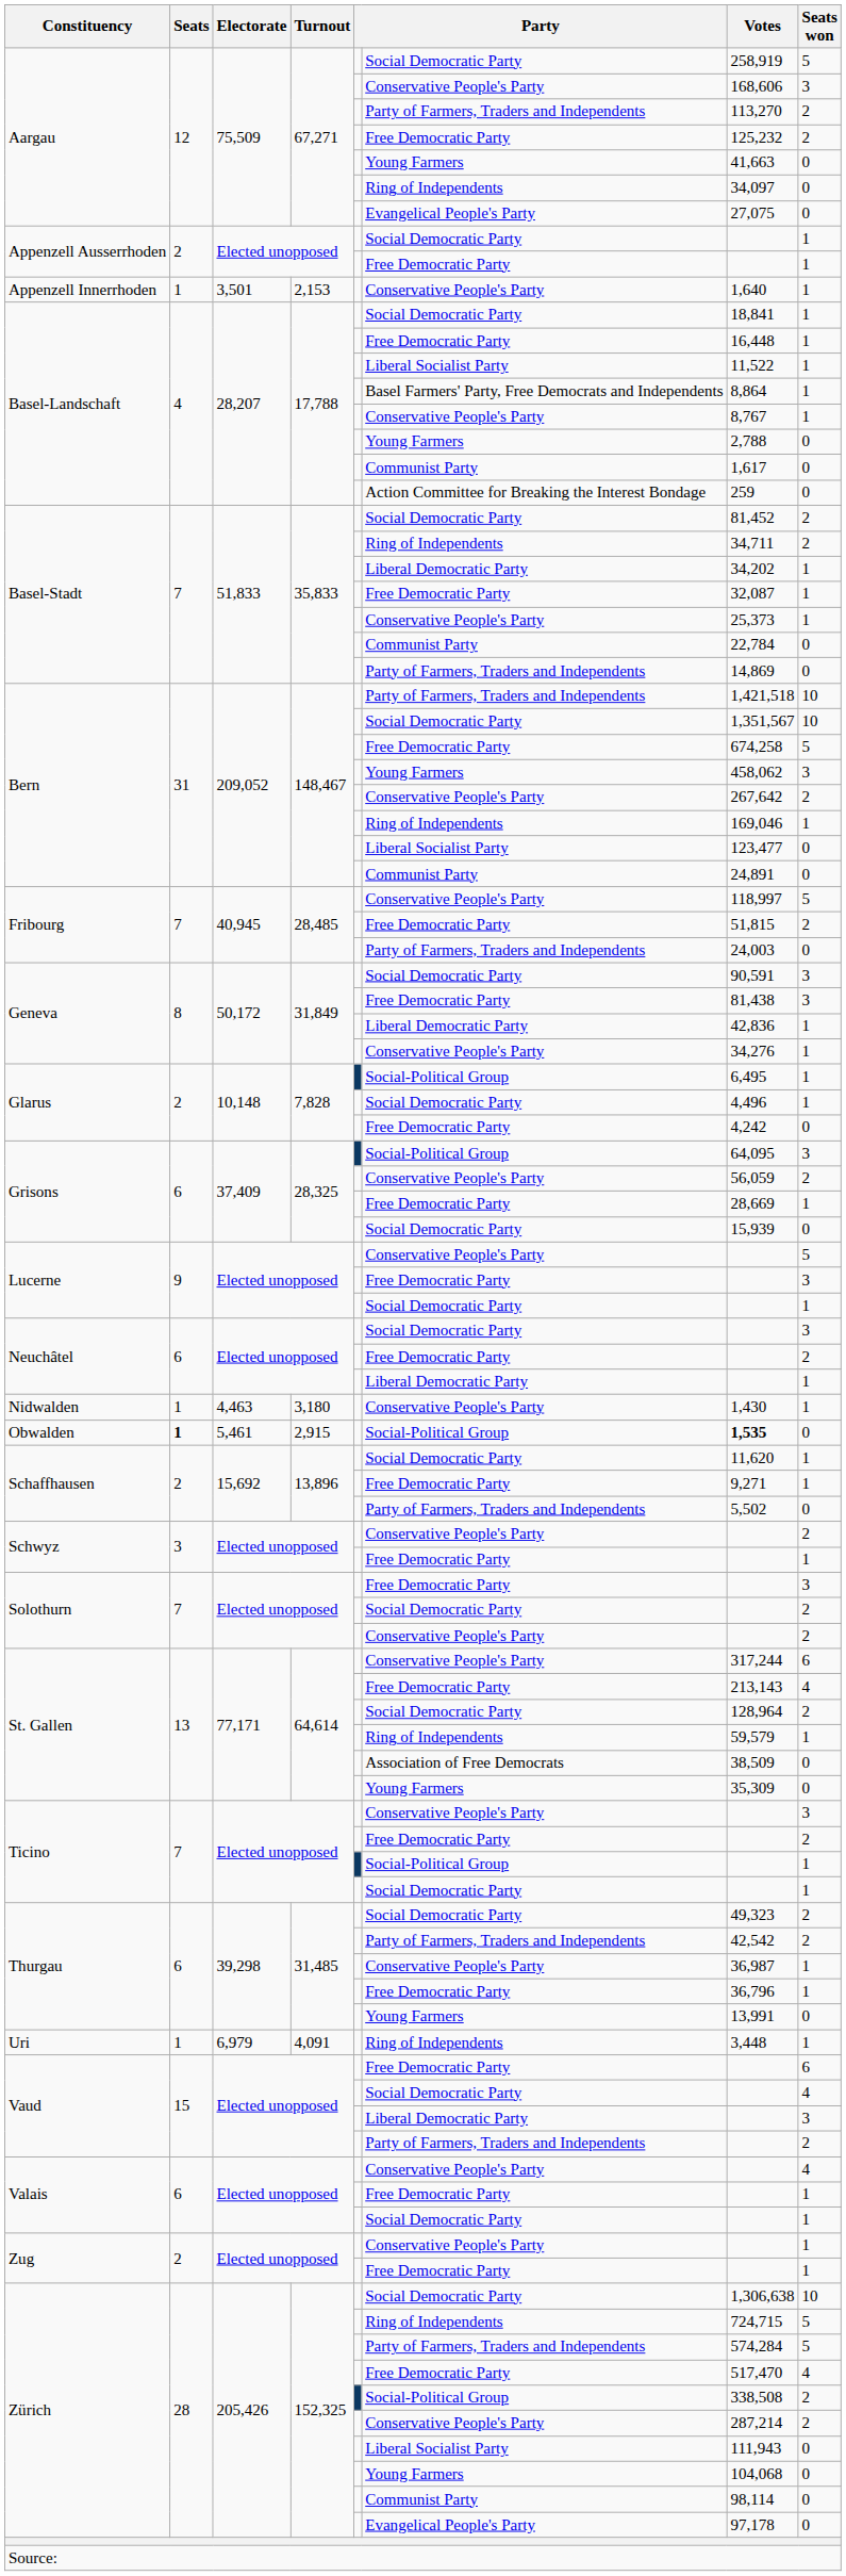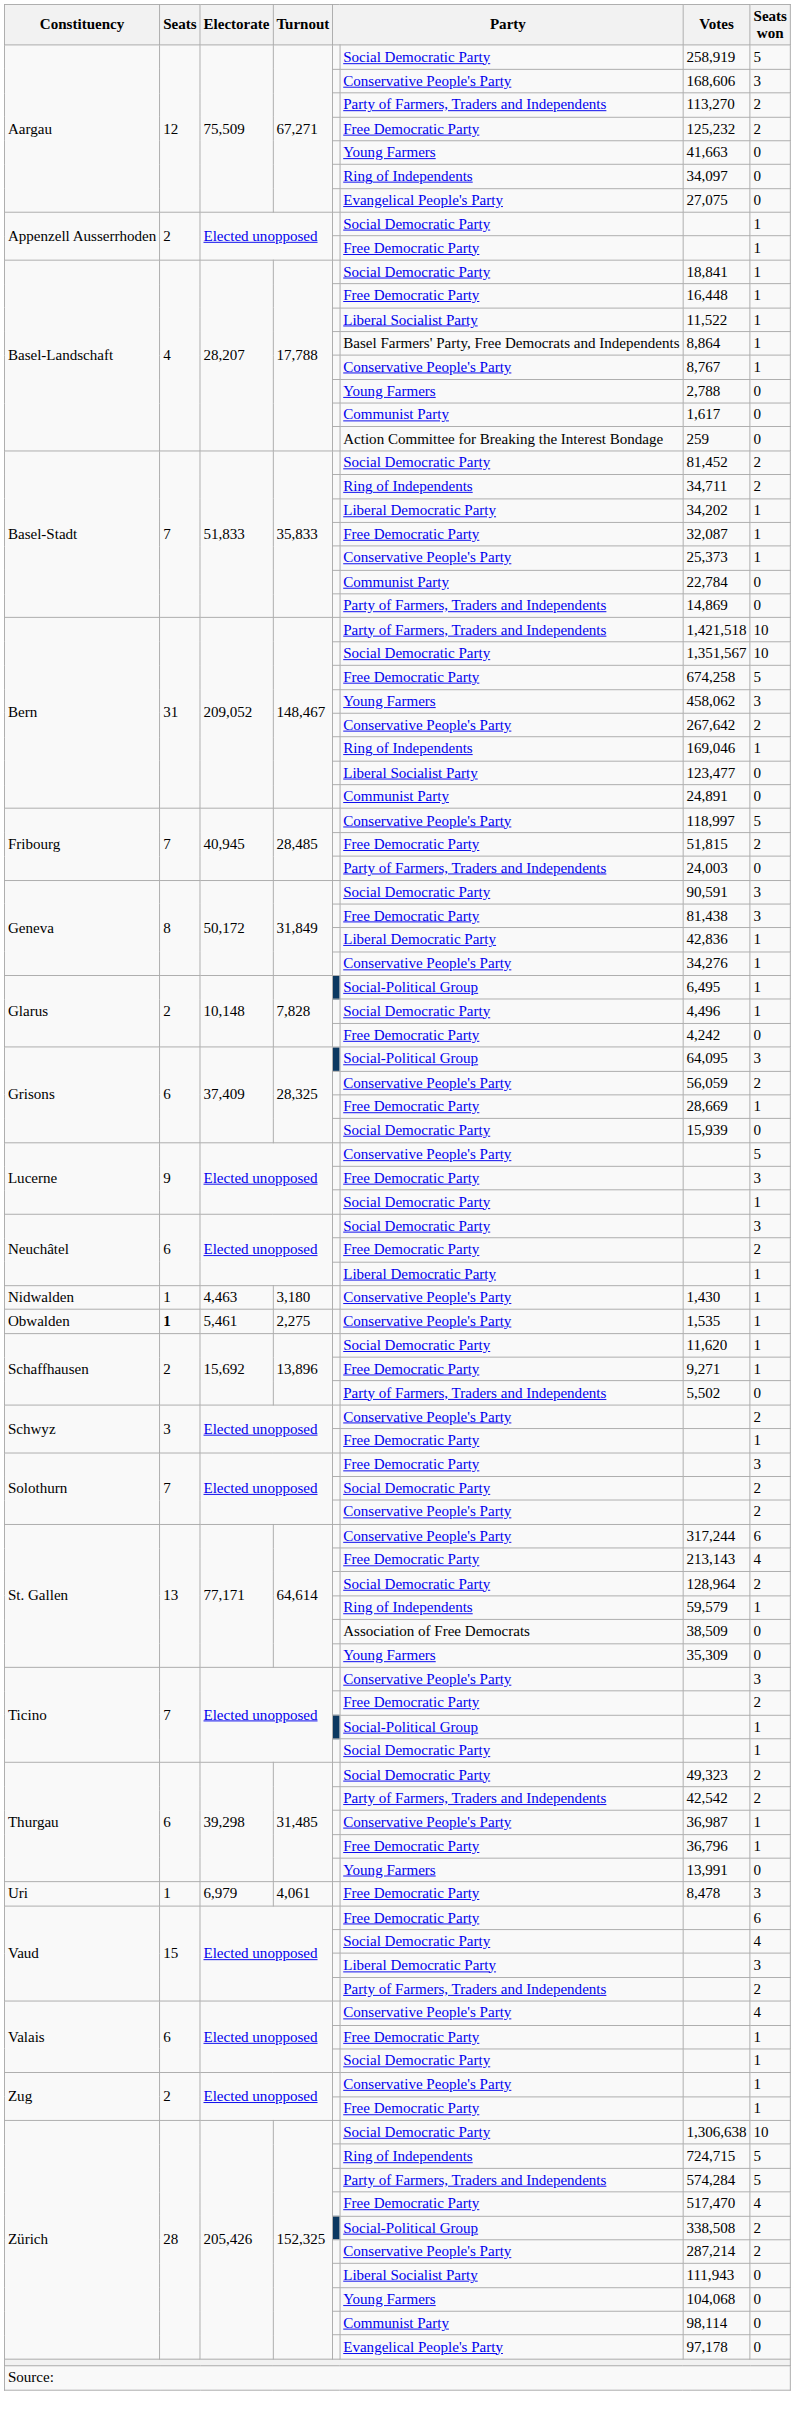- row: Appenzell Innerrhoden | 1 | 3,501 | 2,153 | Conservative People's Party | 1,640 | 1
Obwalden | Turnout: 2,915 -> 2,275
Obwalden | column 6: Social-Political Group -> Conservative People's Party
Obwalden | Votes: bold -> normal
Obwalden | Seats won: 0 -> 1
Uri | Turnout: 4,091 -> 4,061
Uri | column 6: Ring of Independents -> Free Democratic Party
Uri | Votes: 3,448 -> 8,478
Uri | Seats won: 1 -> 3
